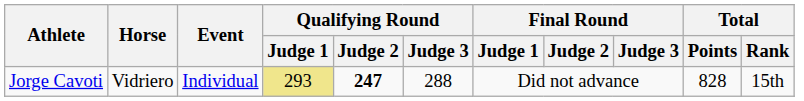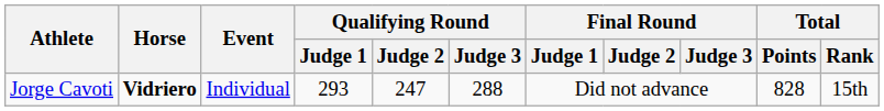Jorge Cavoti | Horse: normal -> bold
Jorge Cavoti | Qualifying Round / Judge 1: khaki background -> no background
Jorge Cavoti | Qualifying Round / Judge 2: bold -> normal
